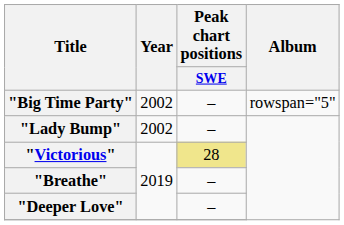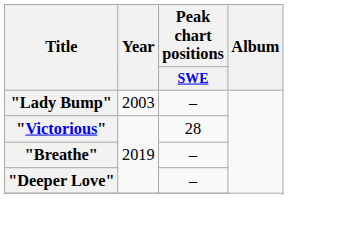- row: "Big Time Party" | 2002 | – | rowspan="5"
"Lady Bump" | Year: 2002 -> 2003
"Victorious" | Peak chart positions / SWE: khaki background -> no background
